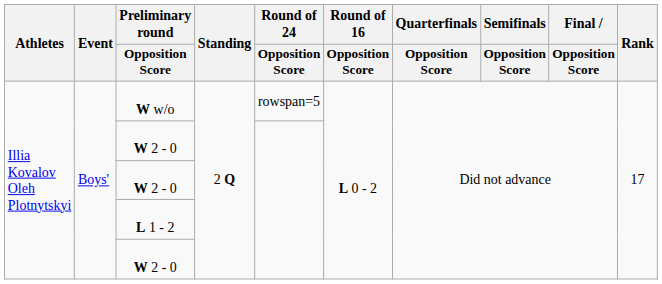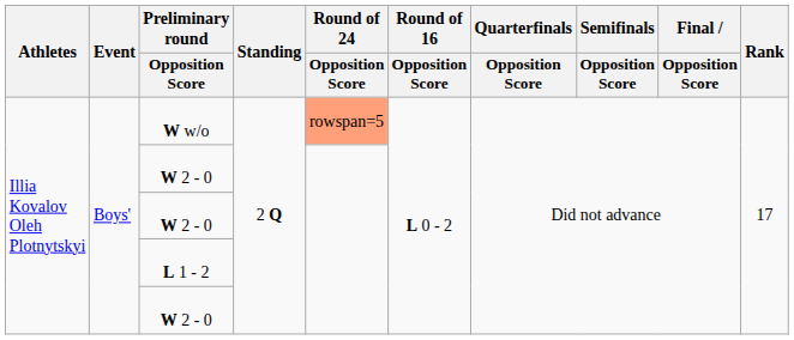W w/o | Round of 24 / Opposition Score: no background -> lightsalmon background
